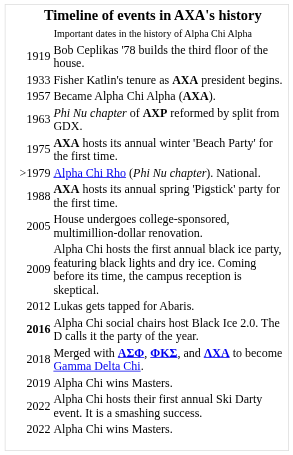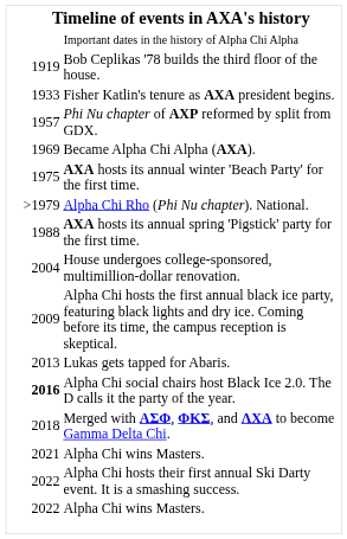row 5 | column 2: Became Alpha Chi Alpha (AXA). -> Phi Nu chapter of AXP reformed by split from GDX.
row 6 | column 1: 1963 -> 1969
row 6 | column 2: Phi Nu chapter of AXP reformed by split from GDX. -> Became Alpha Chi Alpha (AXA).
row 10 | column 1: 2005 -> 2004
row 12 | column 1: 2012 -> 2013
row 15 | column 1: 2019 -> 2021
